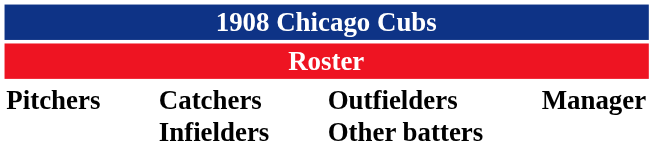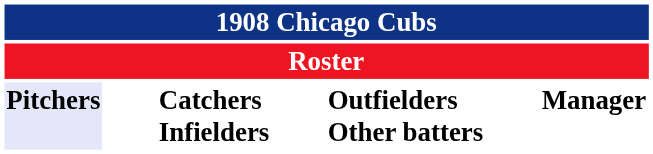Pitchers | column 1: no background -> lavender background
